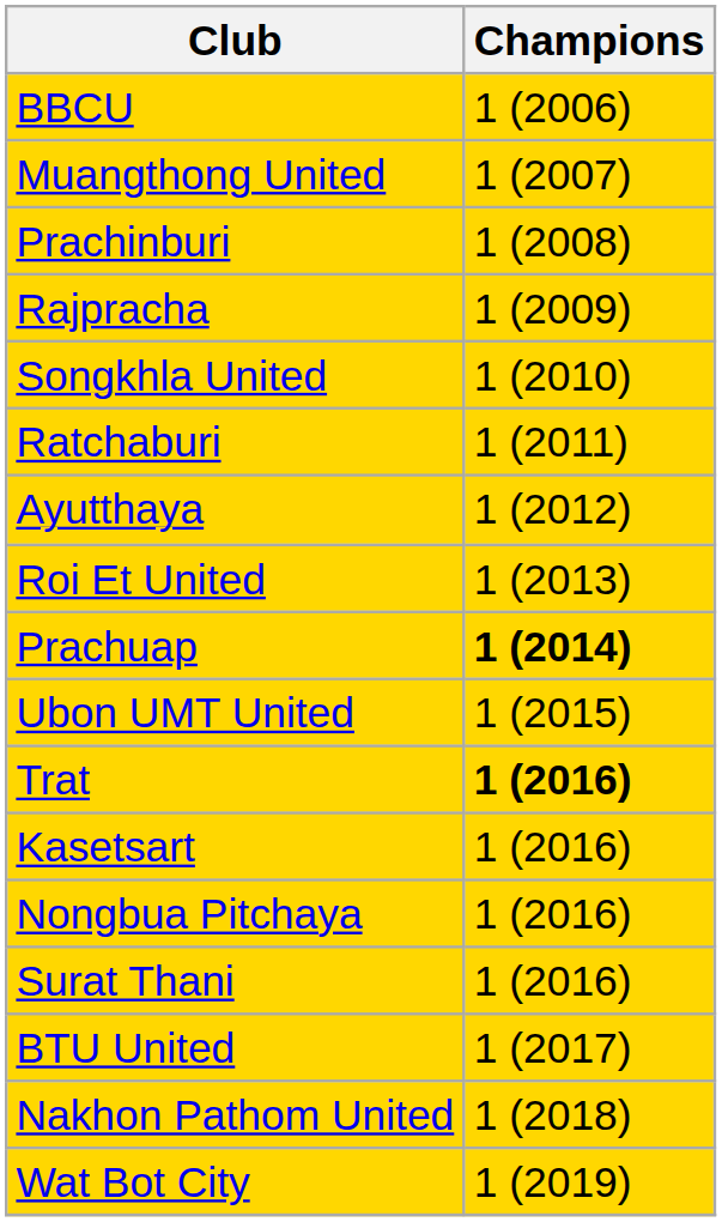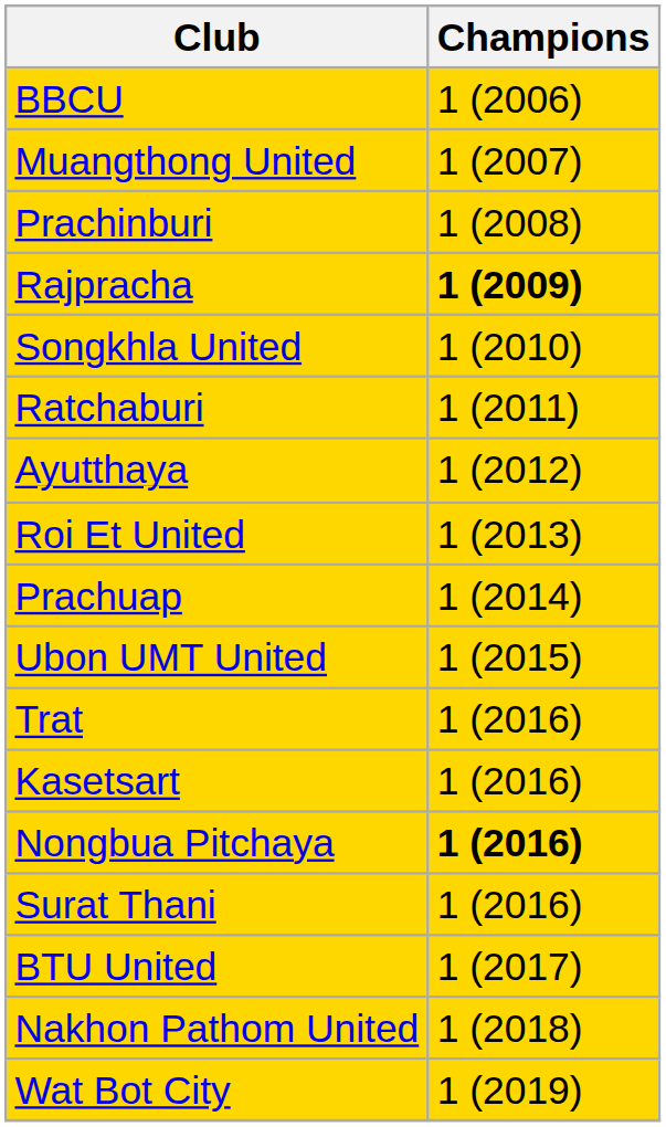Rajpracha | Champions: normal -> bold
Prachuap | Champions: bold -> normal
Trat | Champions: bold -> normal
Nongbua Pitchaya | Champions: normal -> bold
